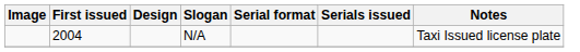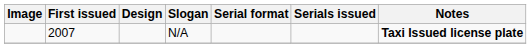N/A | First issued: 2004 -> 2007
N/A | Notes: normal -> bold
